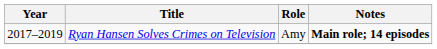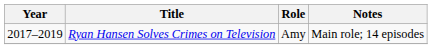Ryan Hansen Solves Crimes on Television | Notes: bold -> normal
